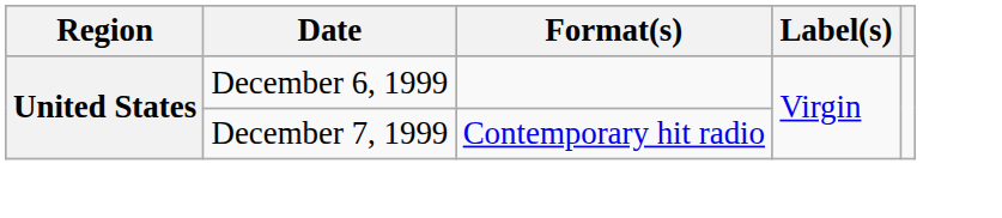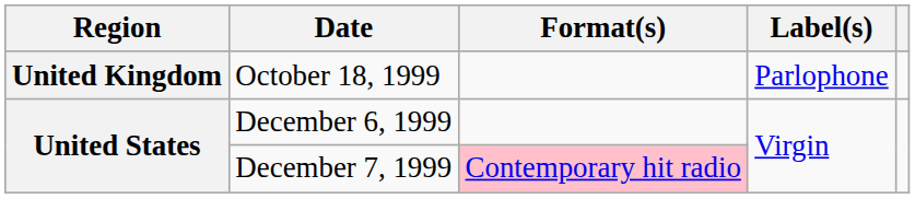+ row: United Kingdom | October 18, 1999 | Parlophone
December 7, 1999 | Format(s): no background -> pink background
